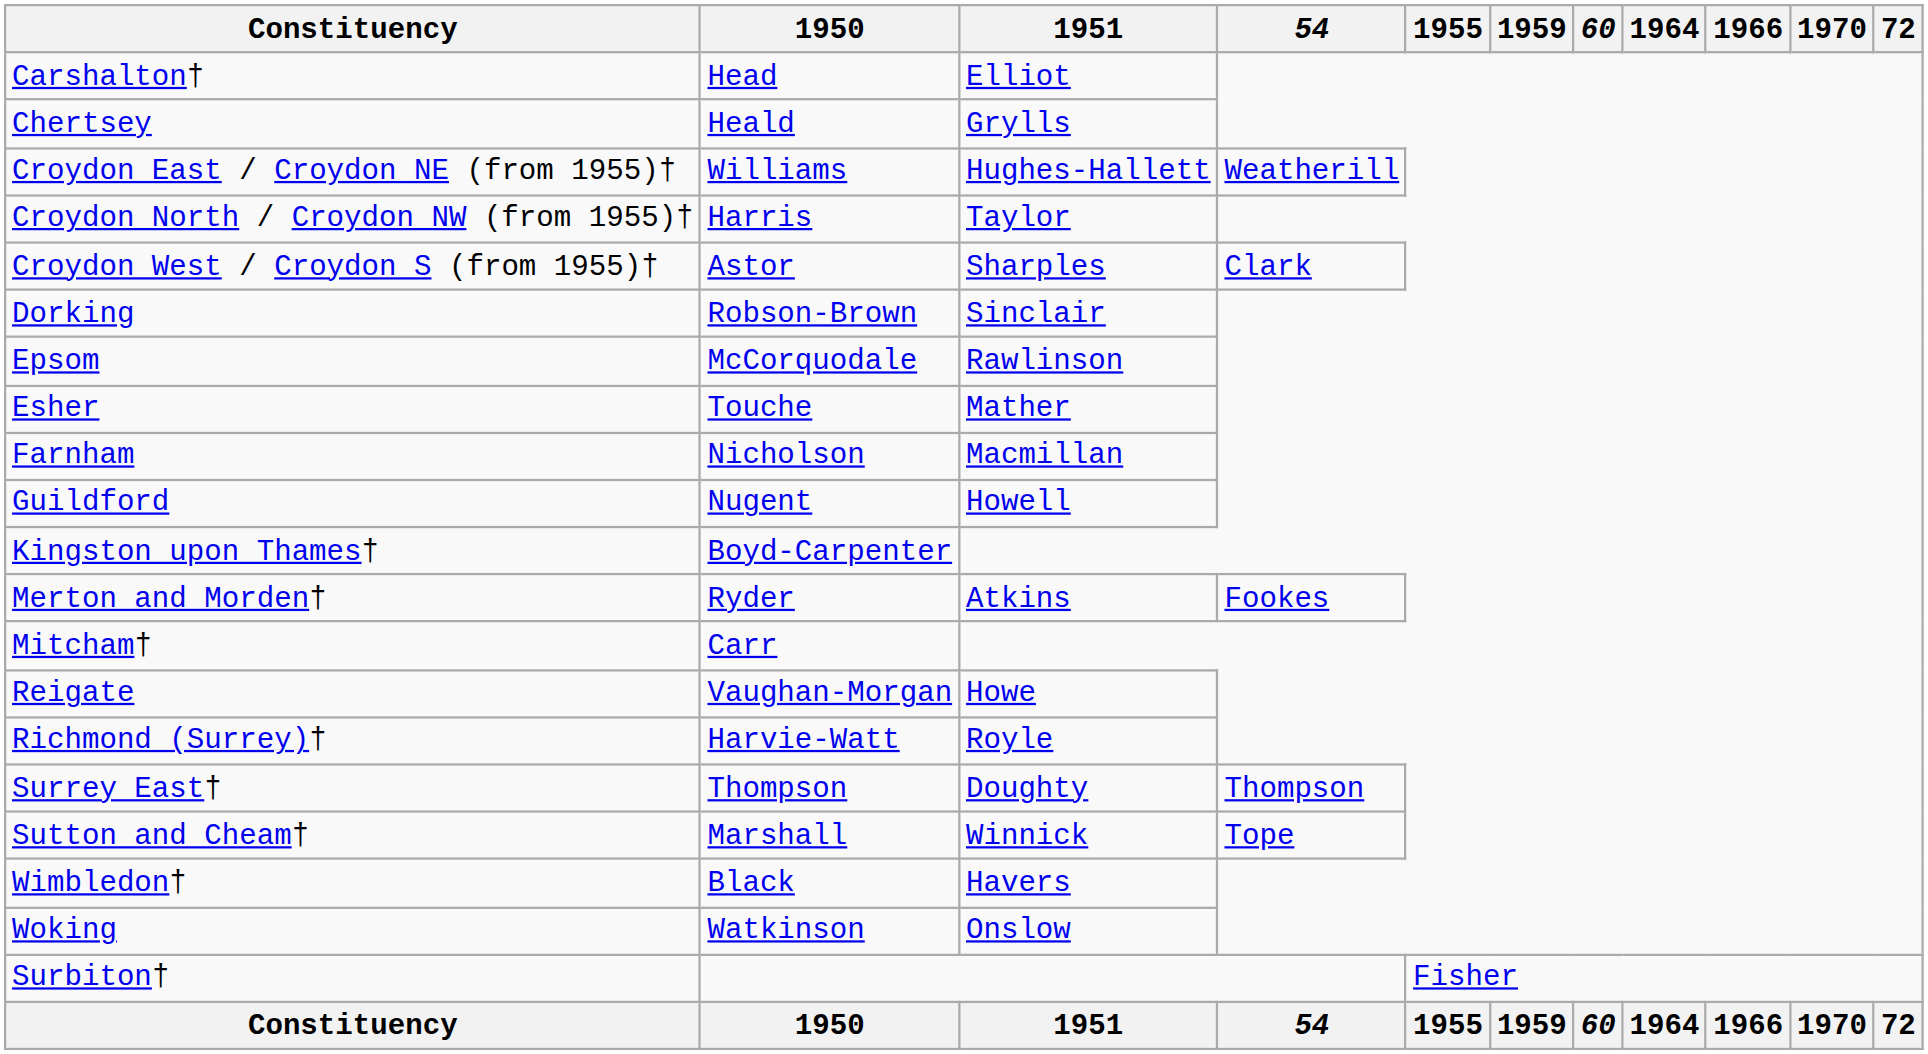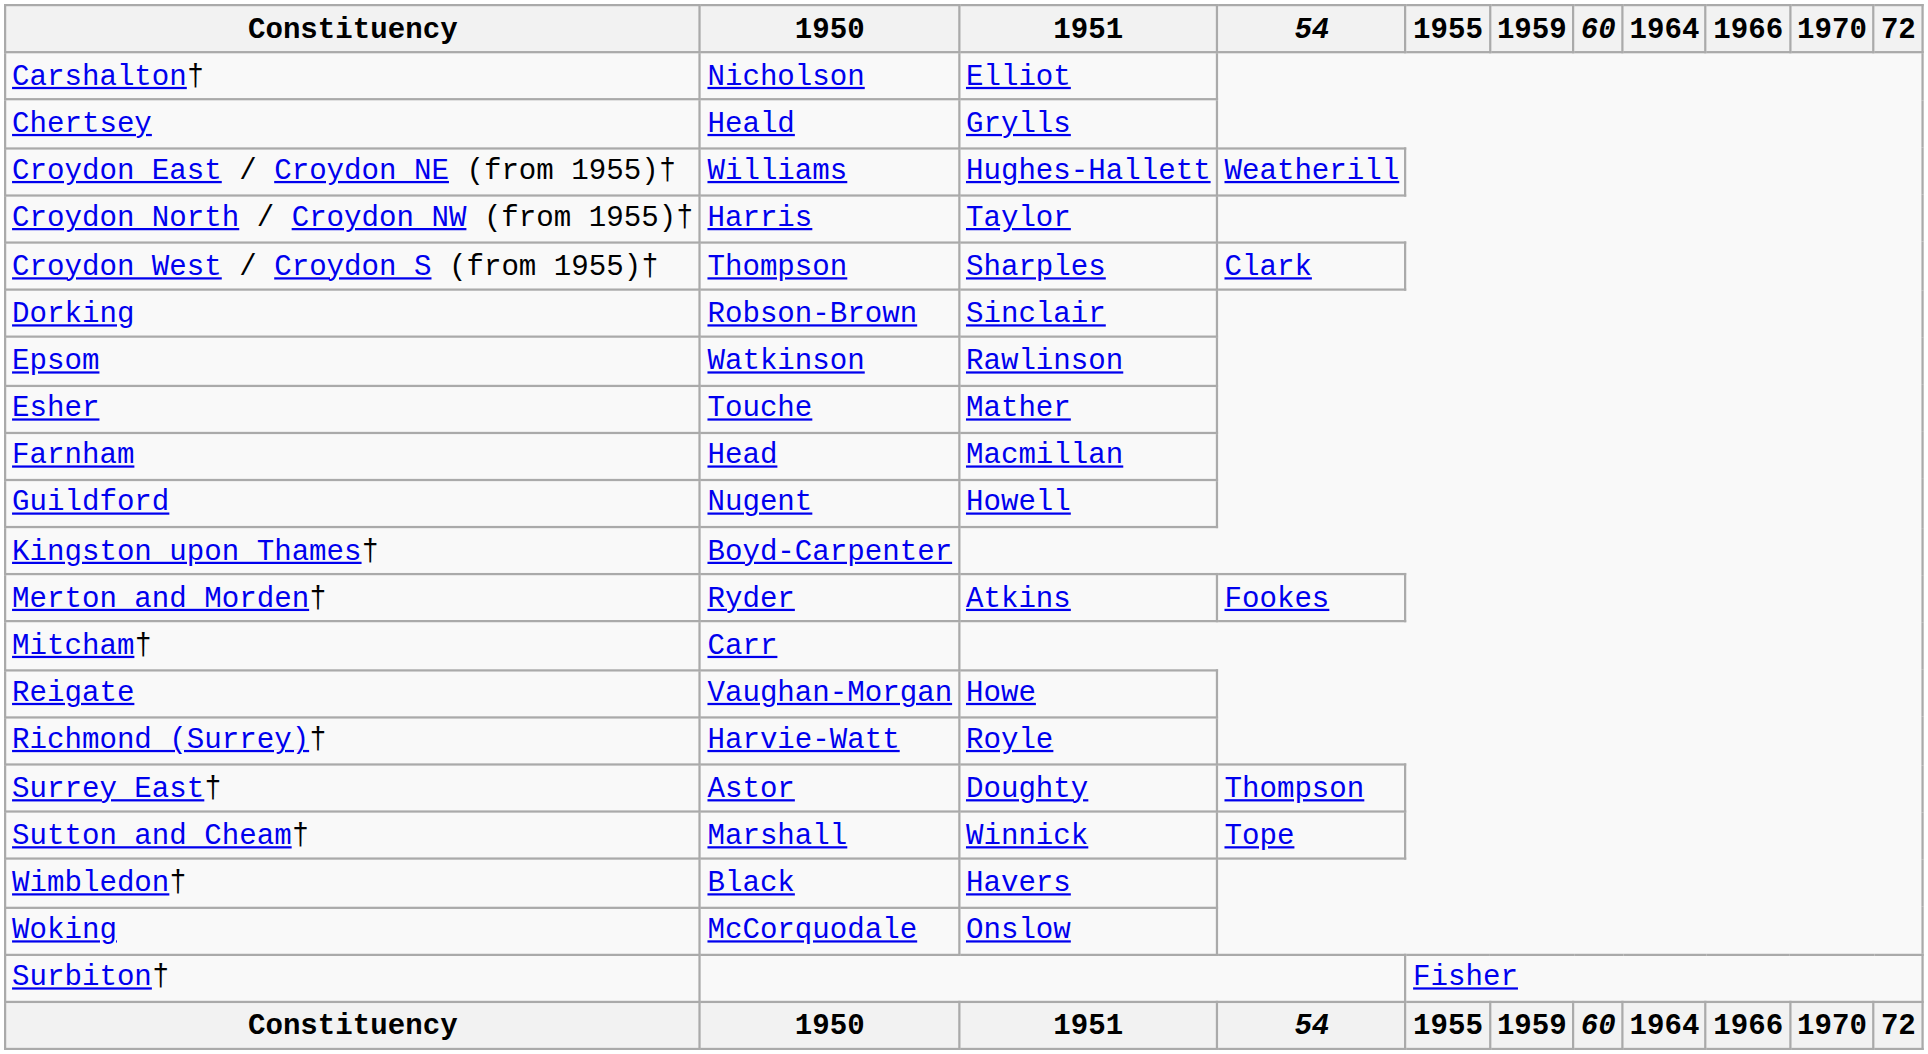Carshalton† | 1950: Head -> Nicholson
Croydon West / Croydon S (from 1955)† | 1950: Astor -> Thompson
Epsom | 1950: McCorquodale -> Watkinson
Farnham | 1950: Nicholson -> Head
Surrey East† | 1950: Thompson -> Astor
Woking | 1950: Watkinson -> McCorquodale
